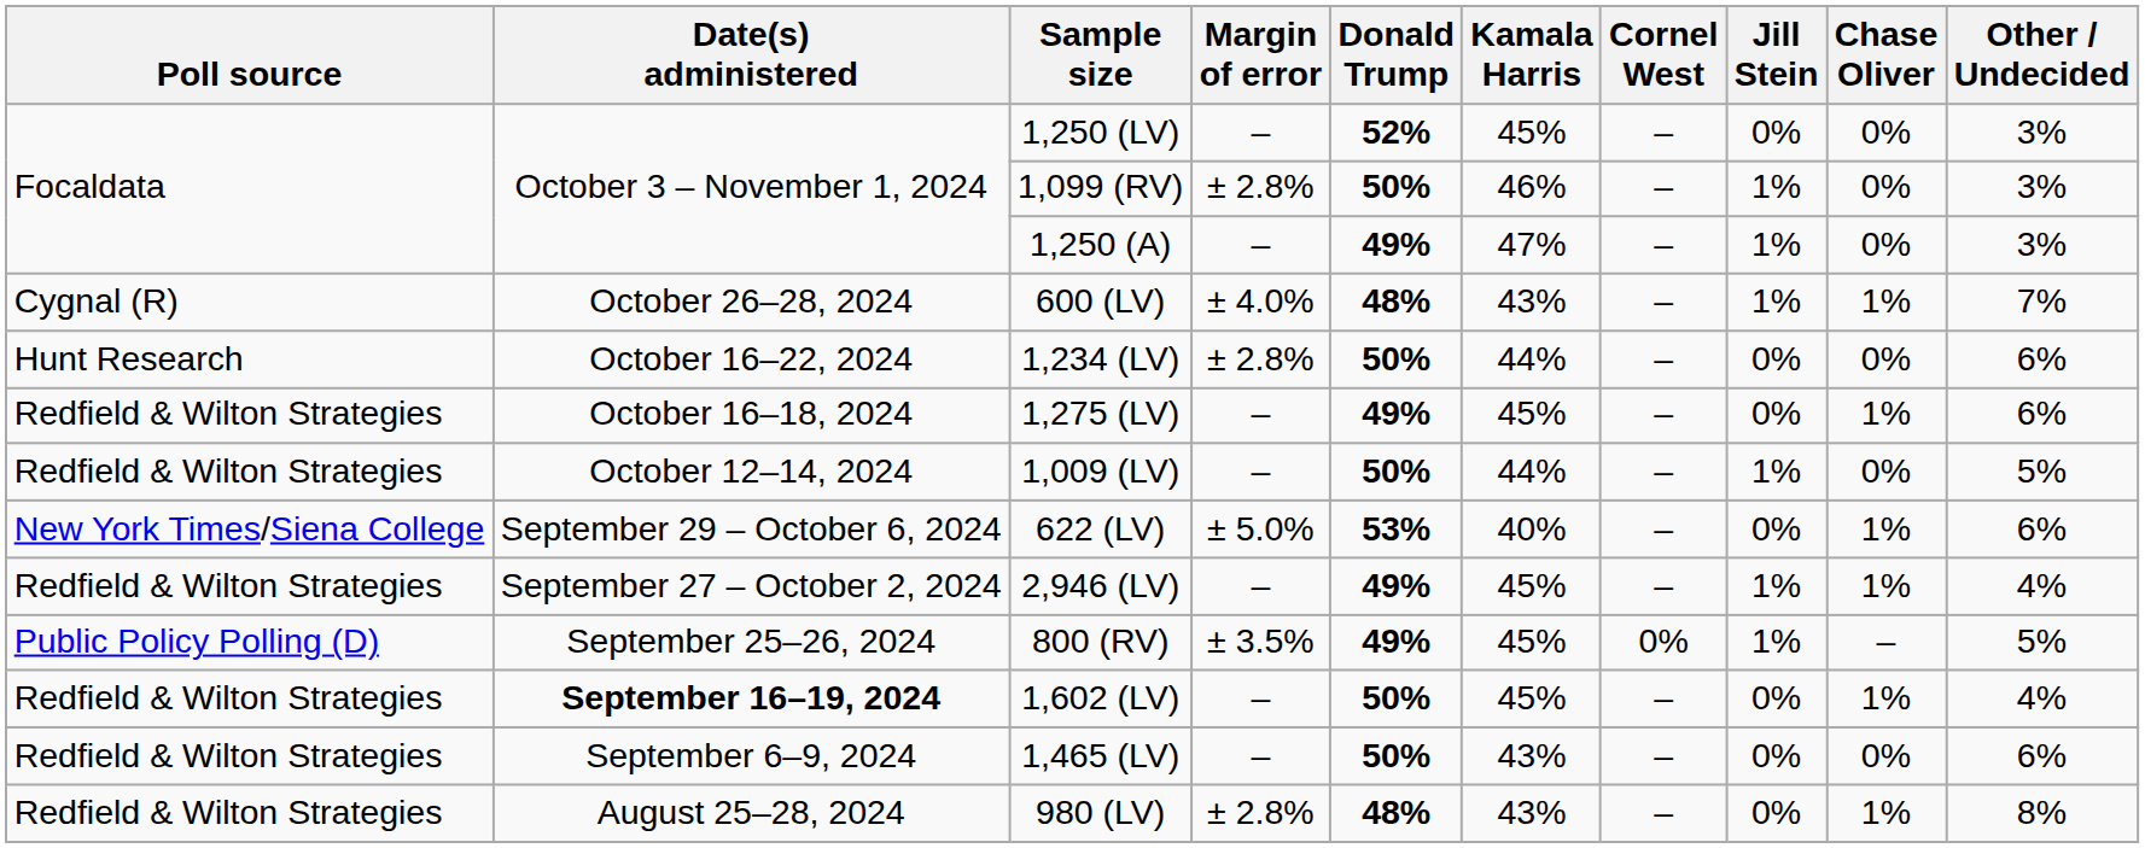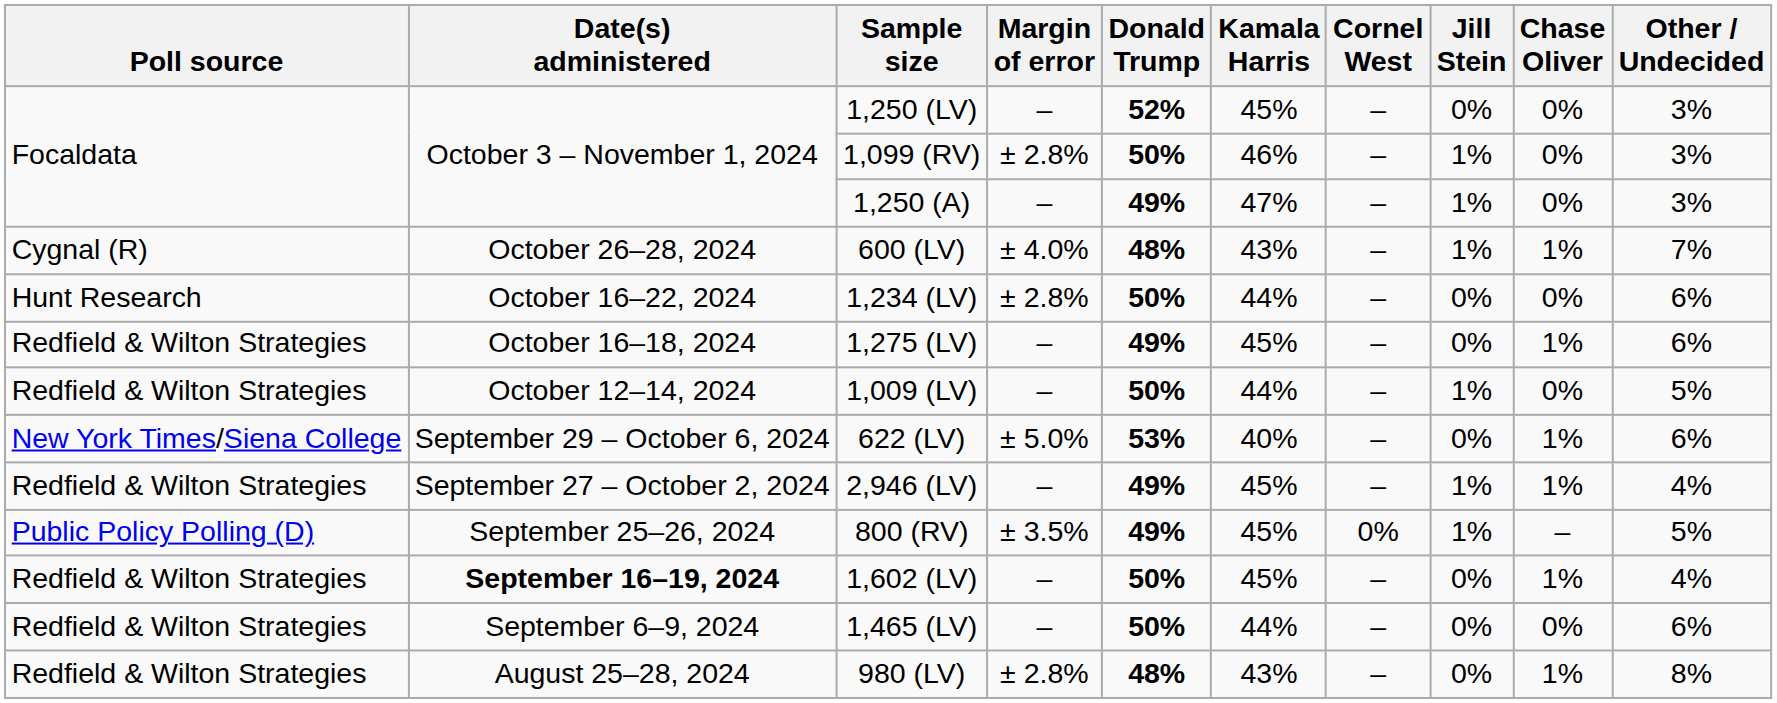1,465 (LV) | Kamala Harris: 43% -> 44%
